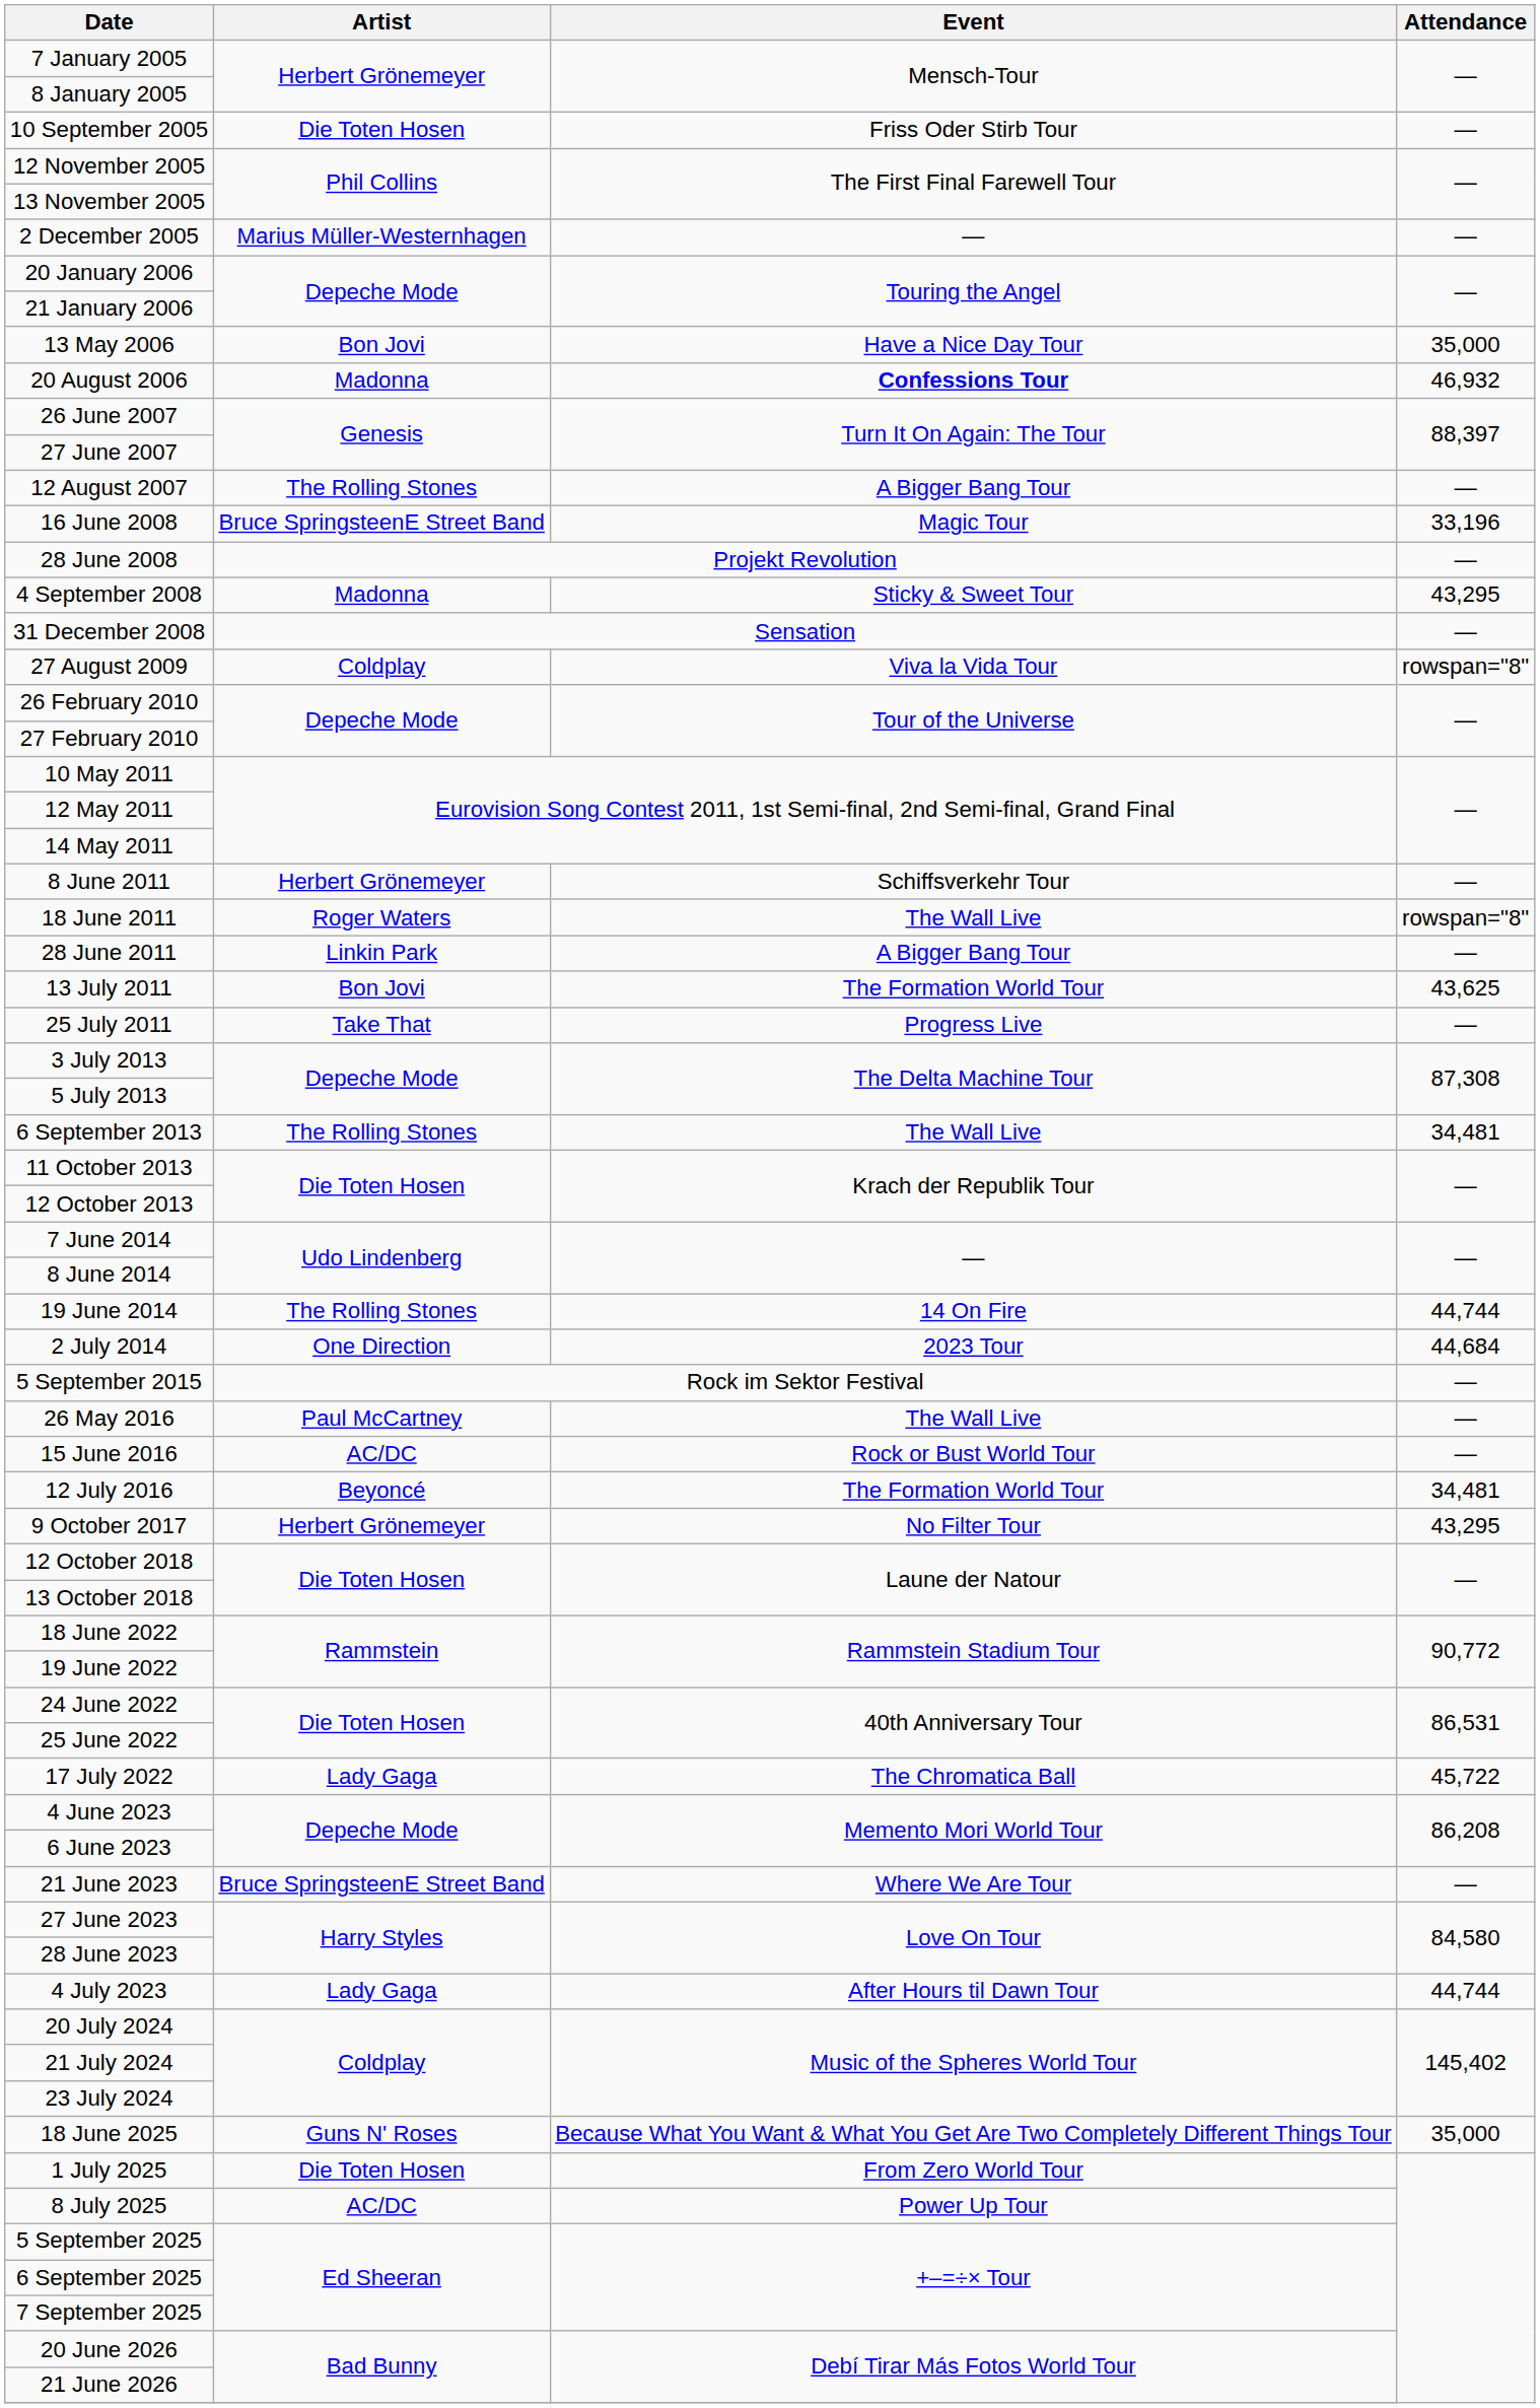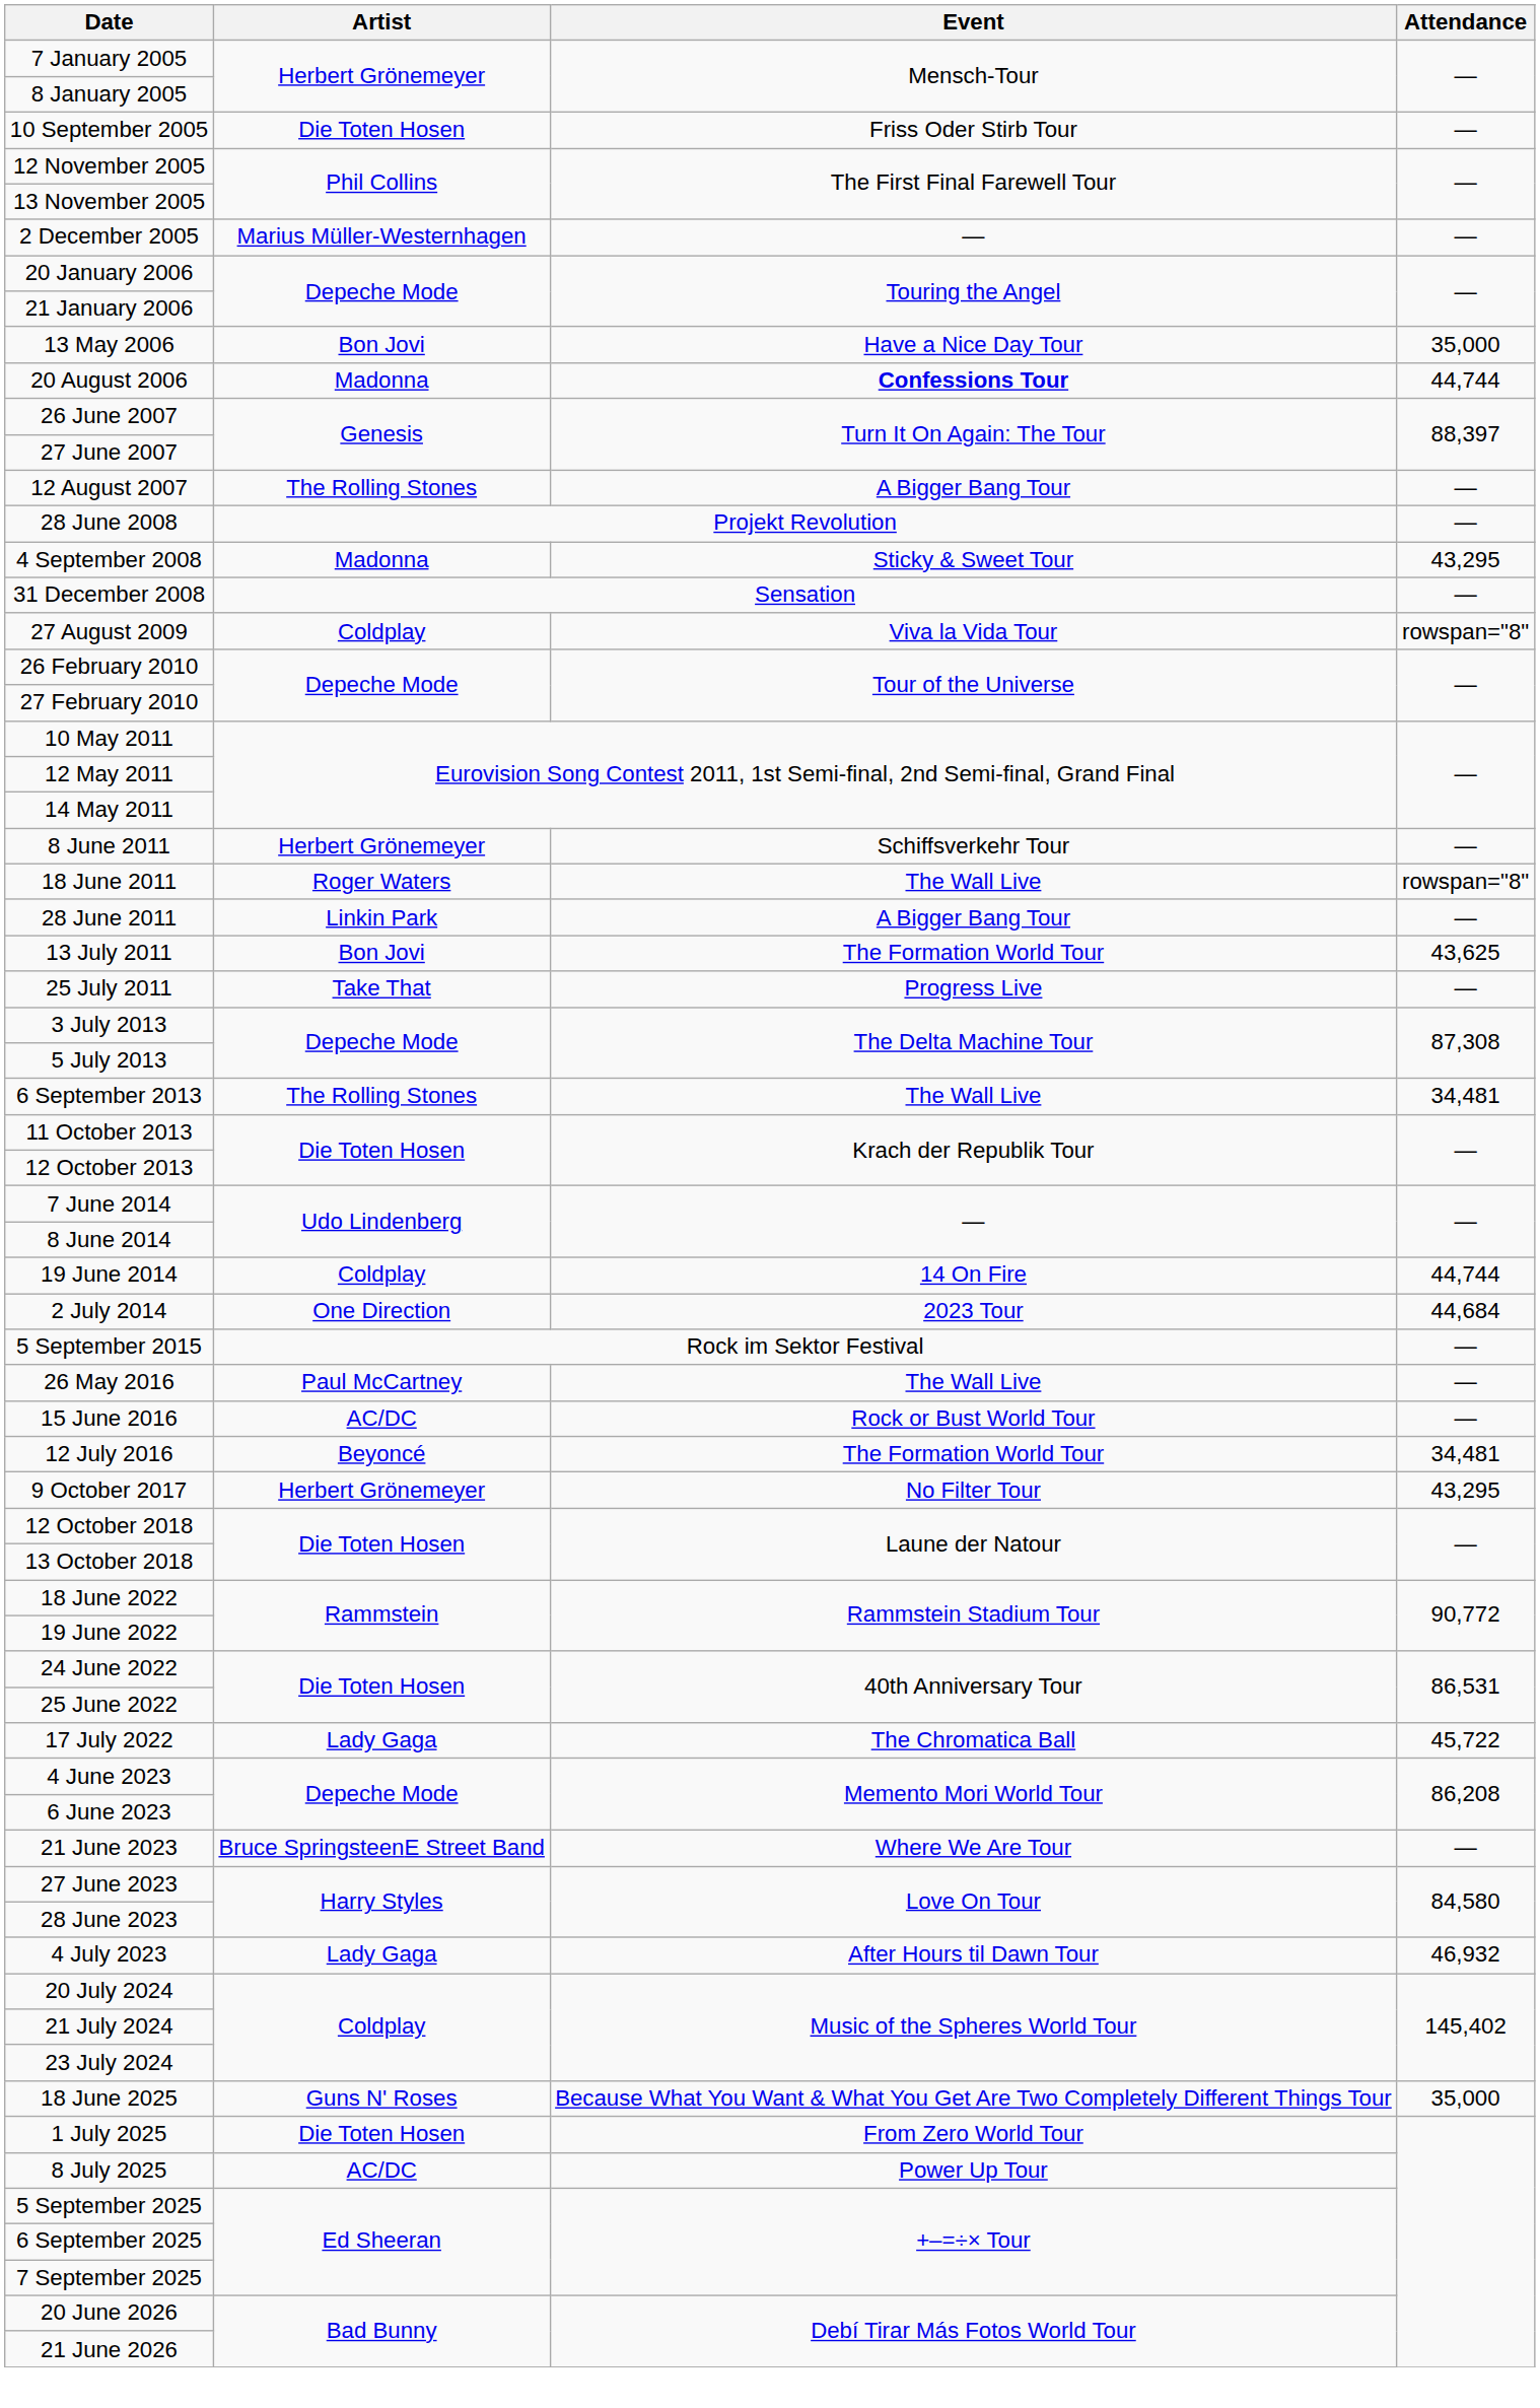20 August 2006 | Attendance: 46,932 -> 44,744
- row: 16 June 2008 | Bruce SpringsteenE Street Band | Magic Tour | 33,196
19 June 2014 | Artist: The Rolling Stones -> Coldplay
4 July 2023 | Attendance: 44,744 -> 46,932
